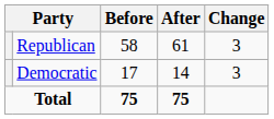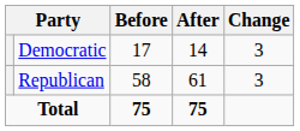rows swapped: Republican <-> Democratic
